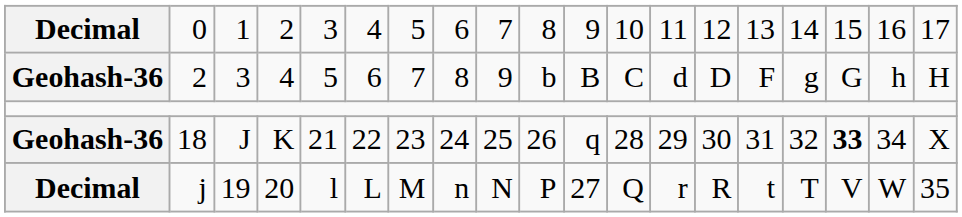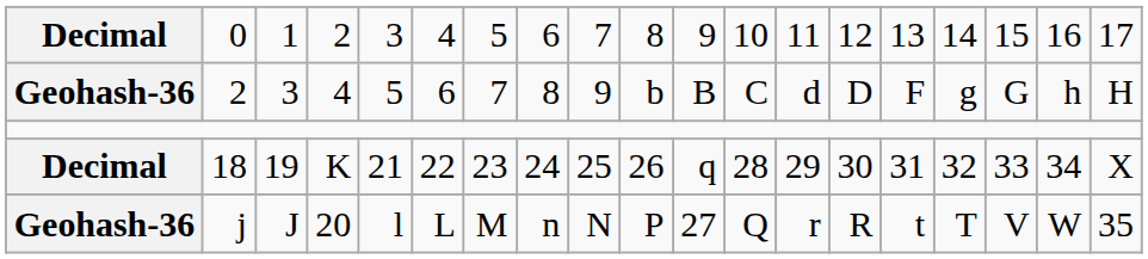18 | column 1: Geohash-36 -> Decimal
18 | column 3: J -> 19
18 | column 17: bold -> normal
j | column 1: Decimal -> Geohash-36
j | column 3: 19 -> J
